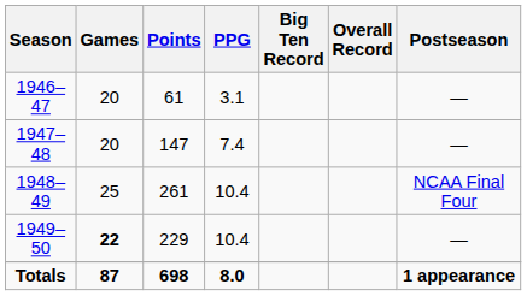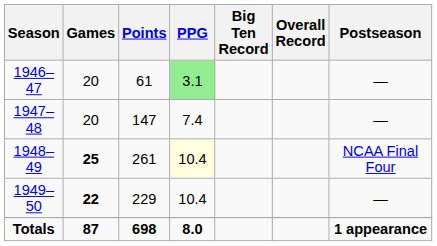1946–47 | PPG: no background -> lightgreen background
1948–49 | Games: normal -> bold
1948–49 | PPG: no background -> lightyellow background
